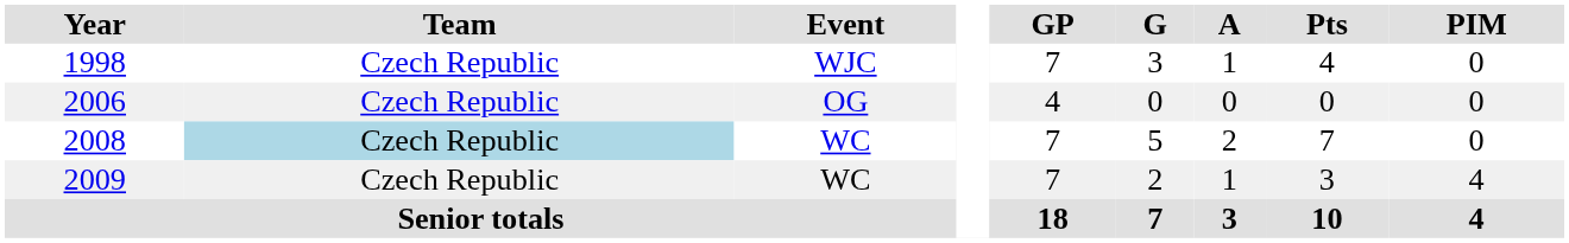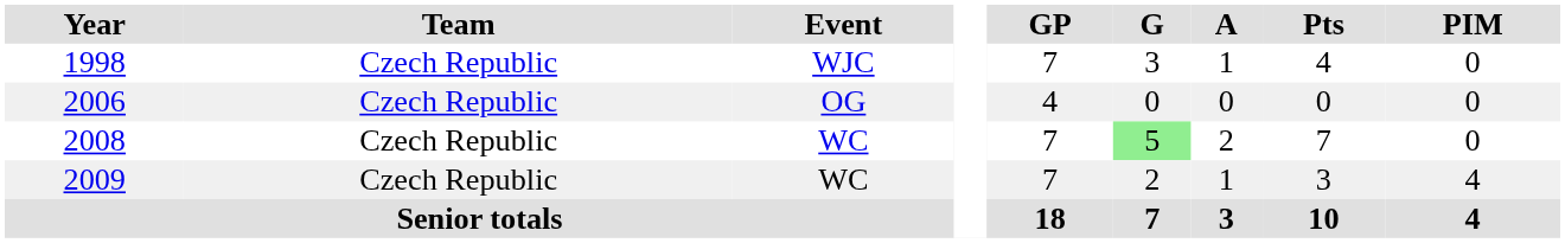2008 | Team: lightblue background -> no background
2008 | G: no background -> lightgreen background
